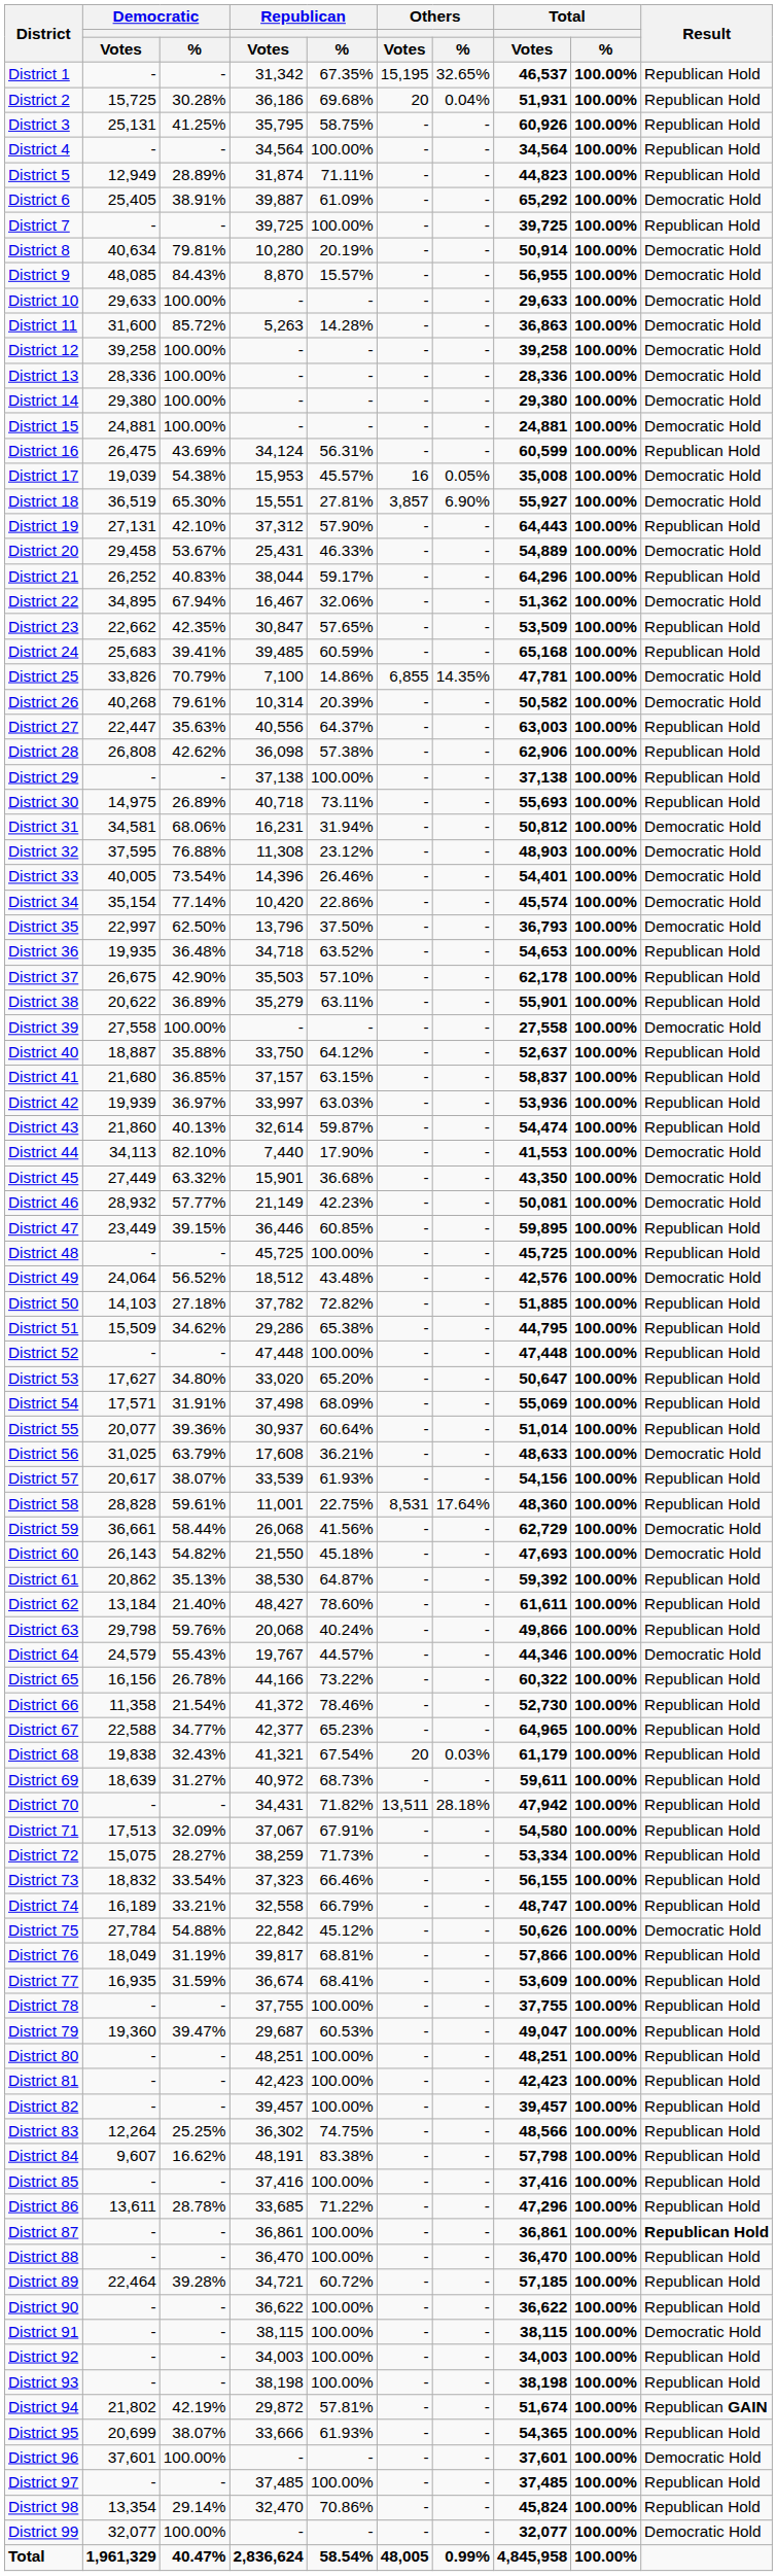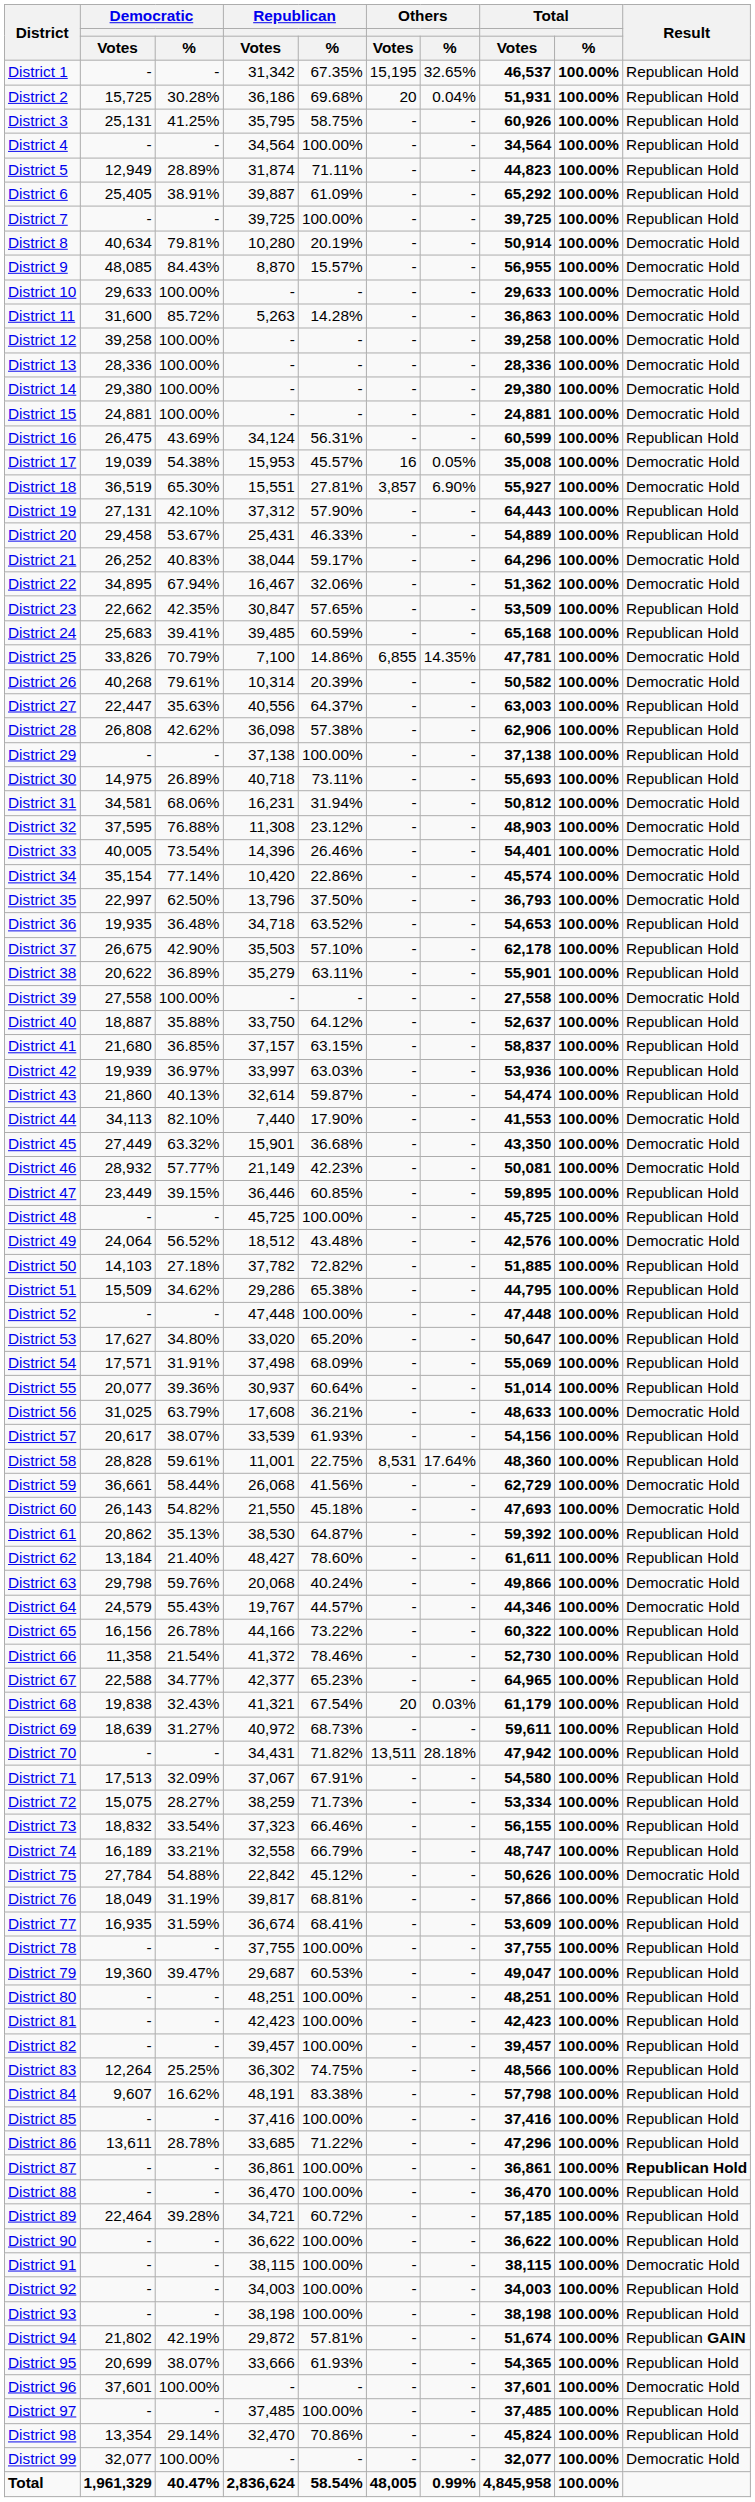District 6 | Result: Democratic Hold -> Republican Hold
District 20 | Result: Democratic Hold -> Republican Hold
District 21 | Result: Republican Hold -> Democratic Hold
District 63 | Result: Republican Hold -> Democratic Hold
